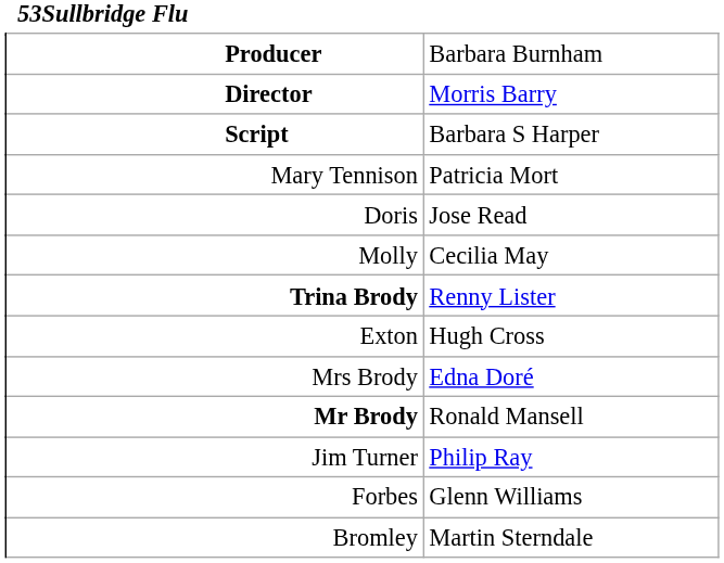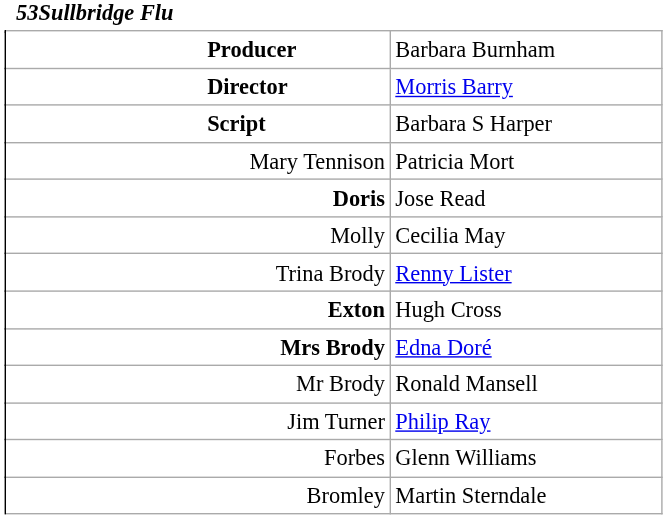Doris | column 2: normal -> bold
Trina Brody | column 2: bold -> normal
Exton | column 2: normal -> bold
Mrs Brody | column 2: normal -> bold
Mr Brody | column 2: bold -> normal
